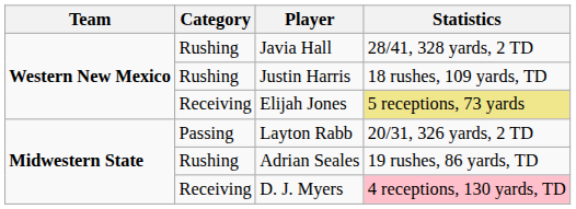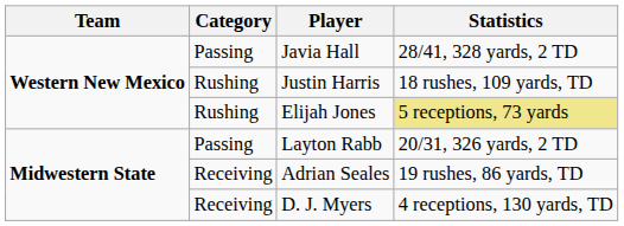Javia Hall | Category: Rushing -> Passing
Elijah Jones | Category: Receiving -> Rushing
Adrian Seales | Category: Rushing -> Receiving
D. J. Myers | Statistics: pink background -> no background
